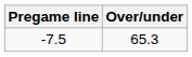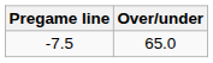-7.5 | Over/under: 65.3 -> 65.0
